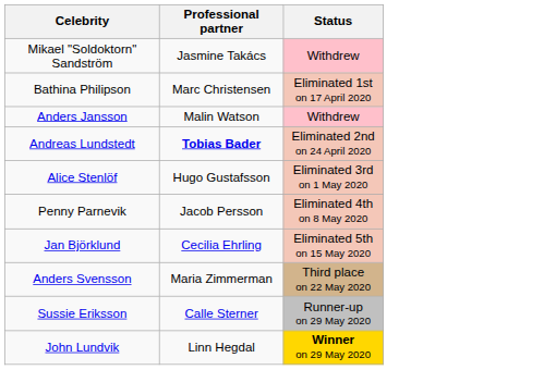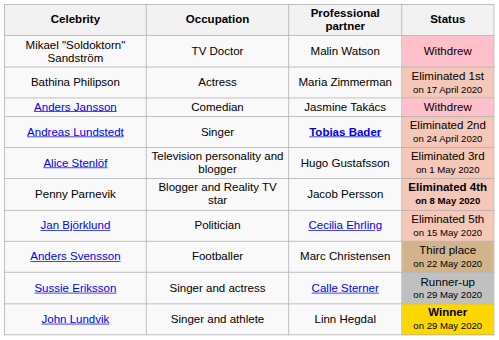+ column: Occupation | TV Doctor | Actress | Comedian | Singer | Television personality and blogger | Blogger and Reality TV star | Politician | Footballer | Singer and actress | Singer and athlete
Mikael "Soldoktorn" Sandström | Professional partner: Jasmine Takács -> Malin Watson
Bathina Philipson | Professional partner: Marc Christensen -> Maria Zimmerman
Anders Jansson | Professional partner: Malin Watson -> Jasmine Takács
Penny Parnevik | Status: normal -> bold
Anders Svensson | Professional partner: Maria Zimmerman -> Marc Christensen
